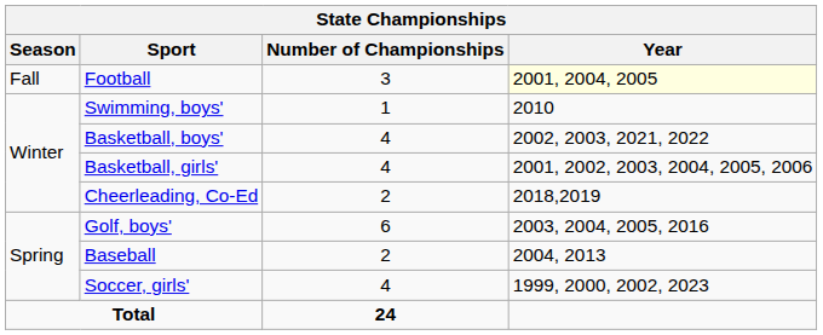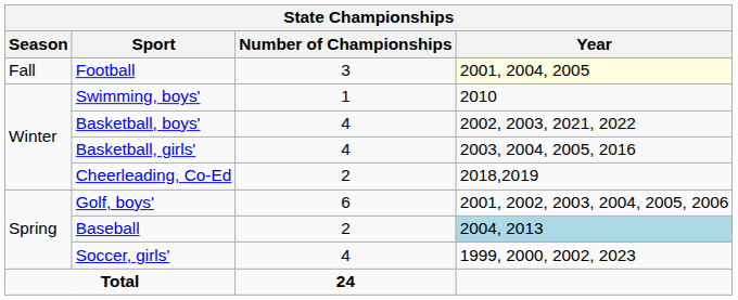Basketball, girls' | Year: 2001, 2002, 2003, 2004, 2005, 2006 -> 2003, 2004, 2005, 2016
Golf, boys' | Year: 2003, 2004, 2005, 2016 -> 2001, 2002, 2003, 2004, 2005, 2006
Baseball | Year: no background -> lightblue background
